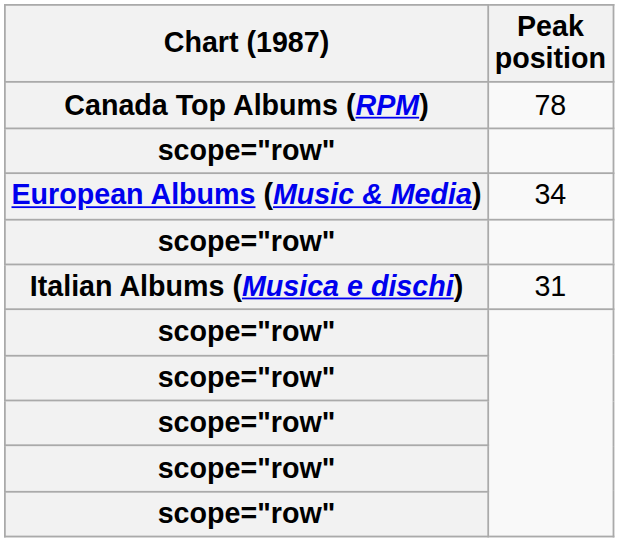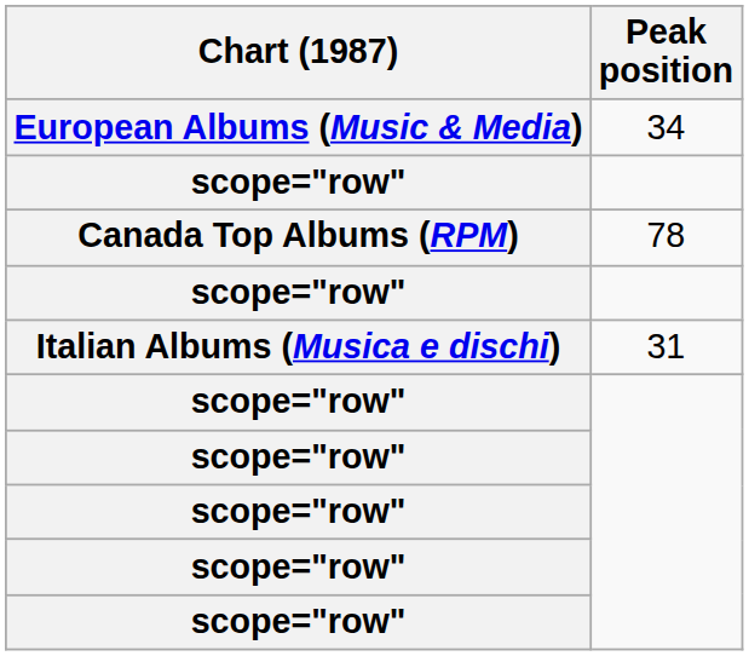rows swapped: Canada Top Albums (RPM) <-> European Albums (Music & Media)
